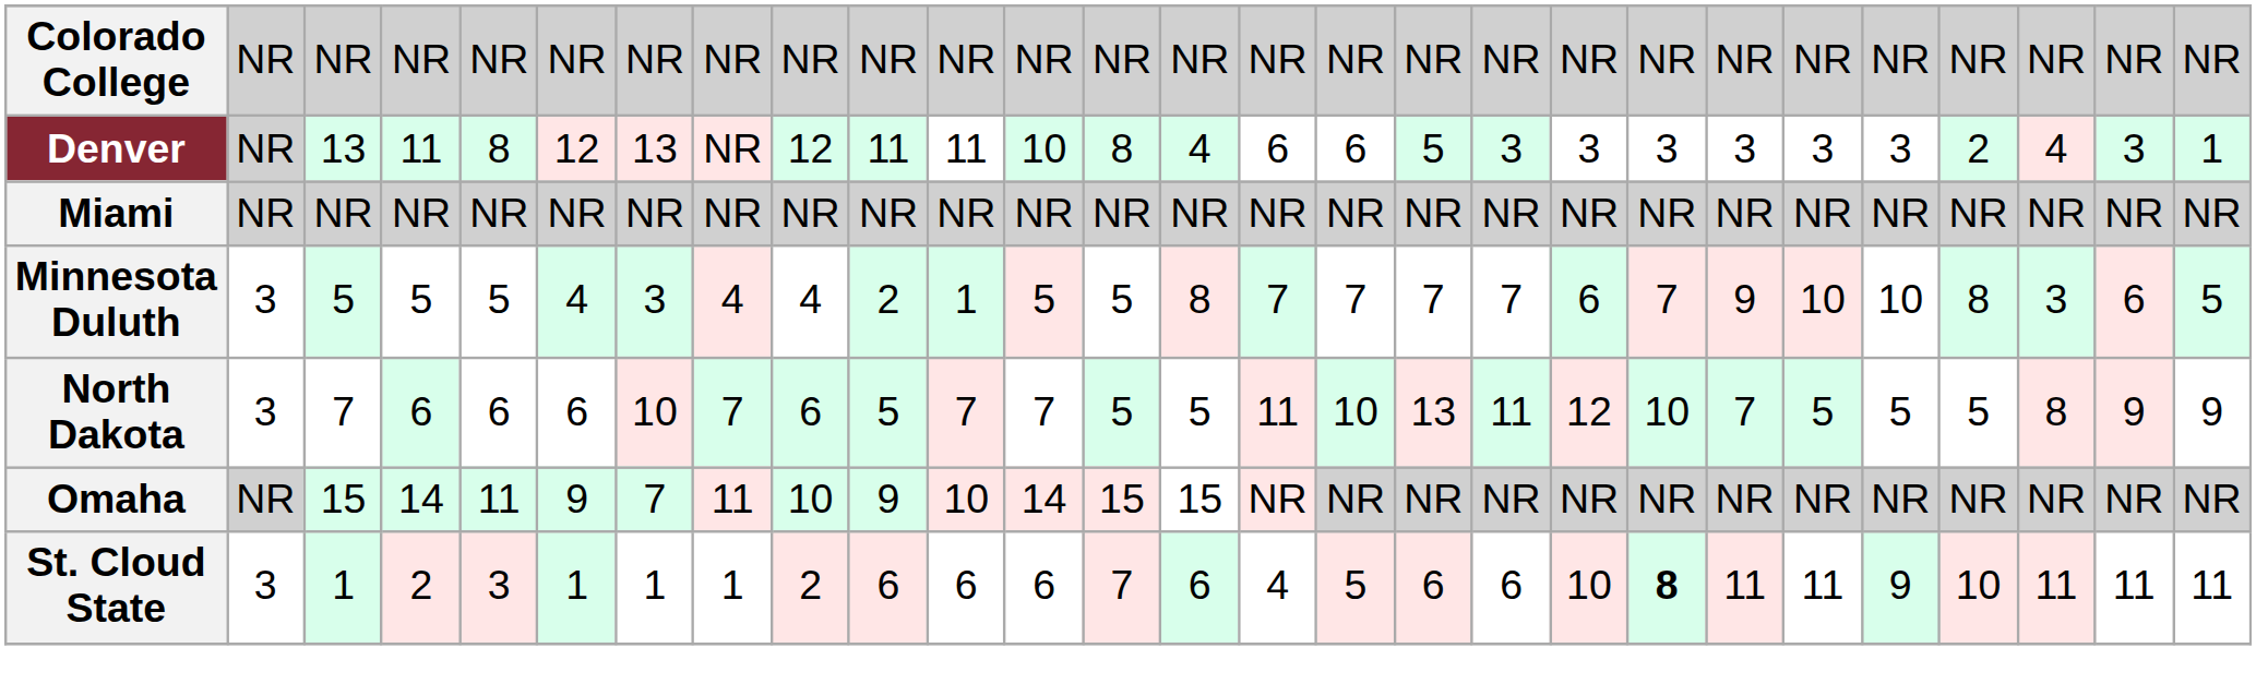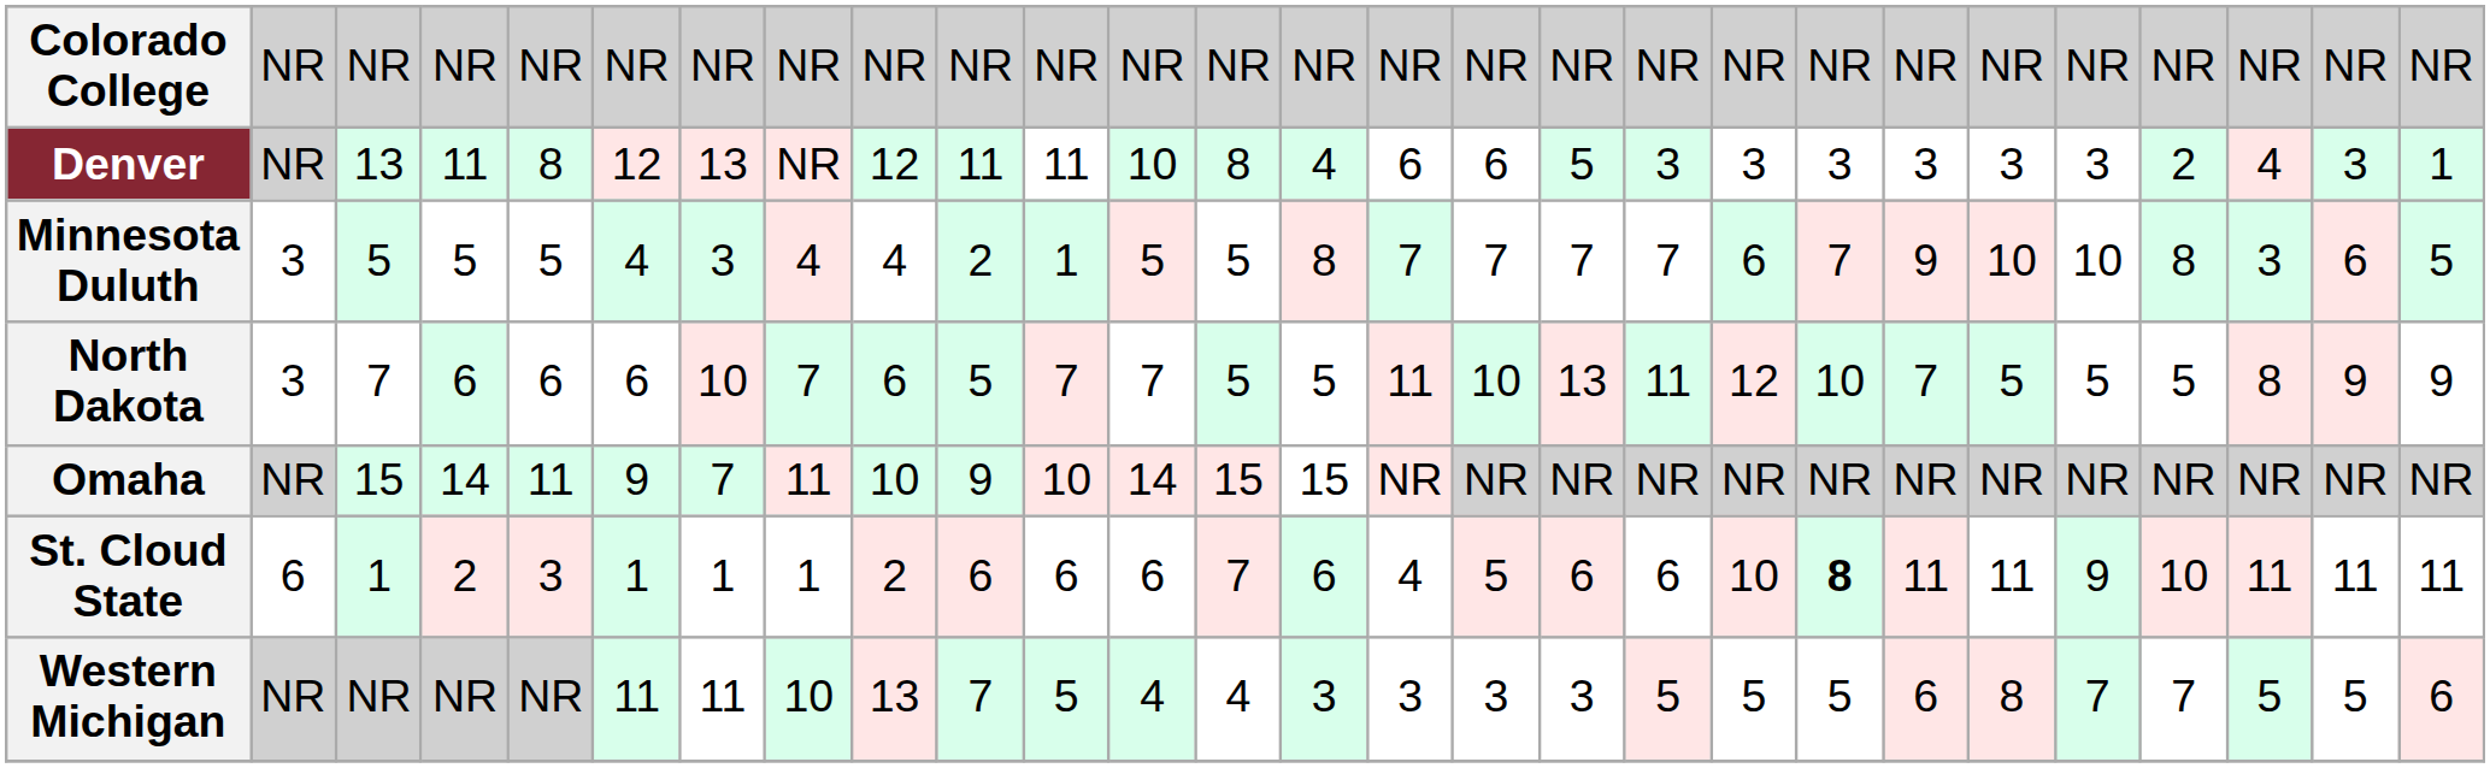- row: Miami | NR | NR | NR | NR | NR | NR | NR | NR | NR | NR | NR | NR | NR | NR | NR | NR | NR | NR | NR | NR | NR | NR | NR | NR | NR | NR
St. Cloud State | column 2: 3 -> 6
+ row: Western Michigan | NR | NR | NR | NR | 11 | 11 | 10 | 13 | 7 | 5 | 4 | 4 | 3 | 3 | 3 | 3 | 5 | 5 | 5 | 6 | 8 | 7 | 7 | 5 | 5 | 6
